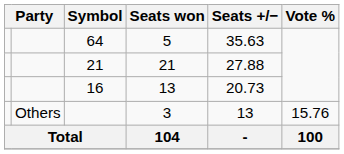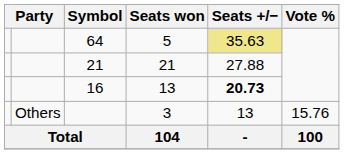64 | Seats +/−: no background -> khaki background
16 | Seats +/−: normal -> bold
